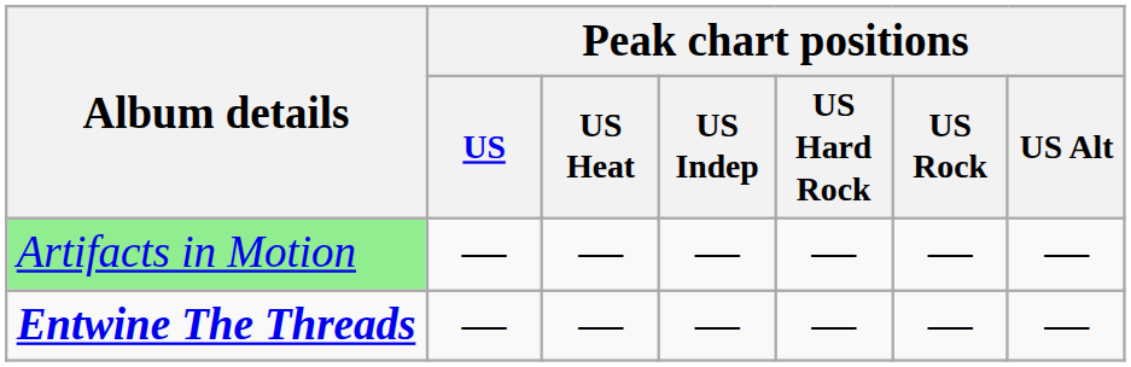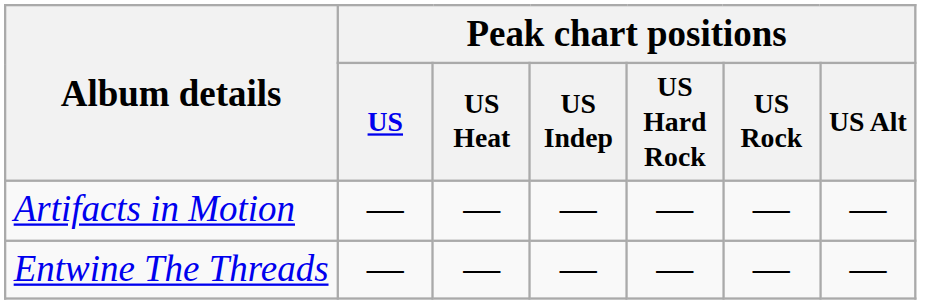Artifacts in Motion | Album details: lightgreen background -> no background
Entwine The Threads | Album details: bold -> normal
